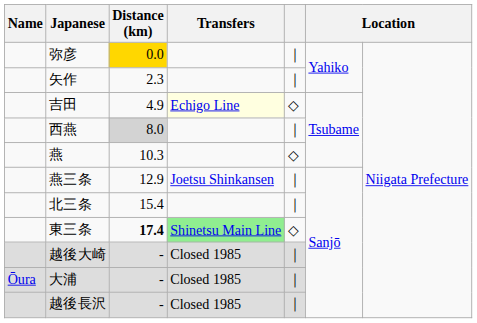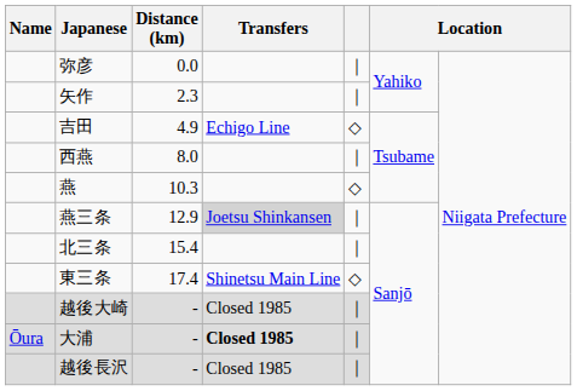弥彦 | Distance (km): gold background -> no background
吉田 | Transfers: lightyellow background -> no background
西燕 | Distance (km): lightgrey background -> no background
燕三条 | Transfers: no background -> lightgrey background
東三条 | Distance (km): bold -> normal
東三条 | Transfers: lightgreen background -> no background
大浦 | Transfers: normal -> bold
